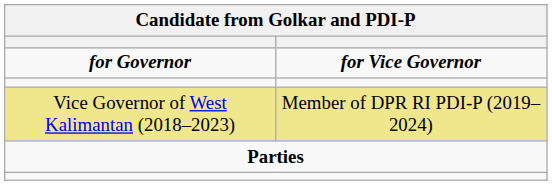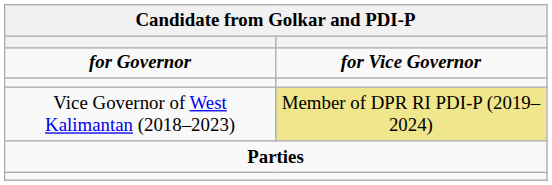row 5 | column 1: khaki background -> no background
